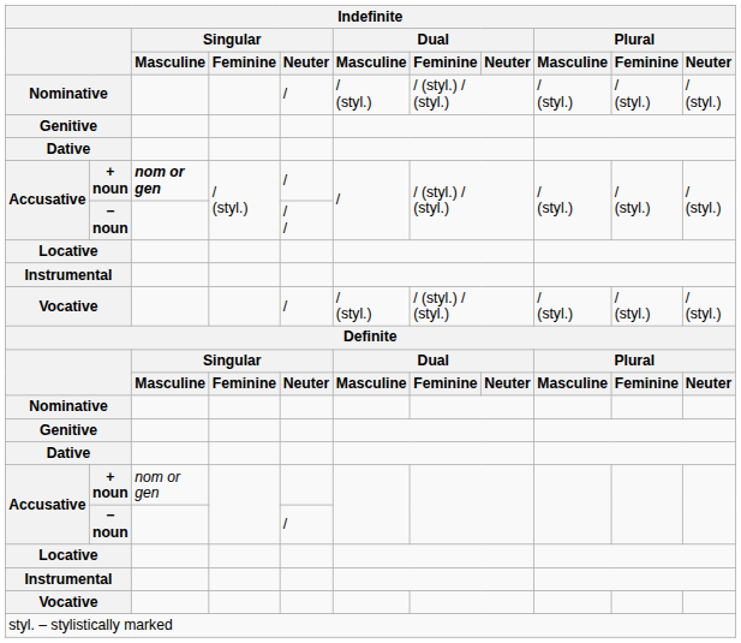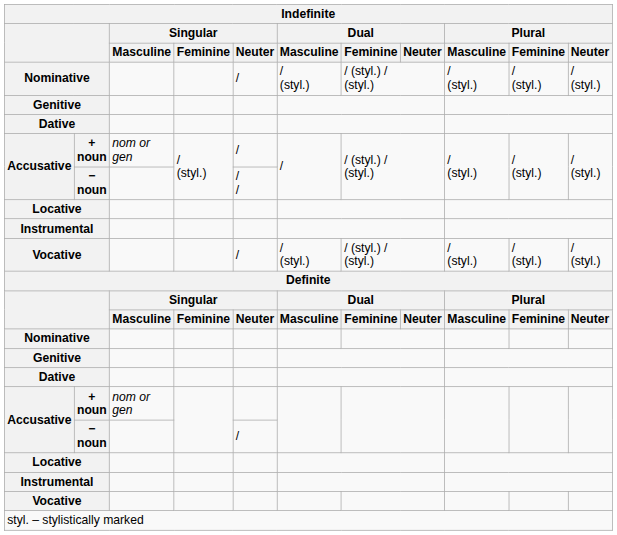+ noun / / (styl.) | Singular / Masculine: bold -> normal
